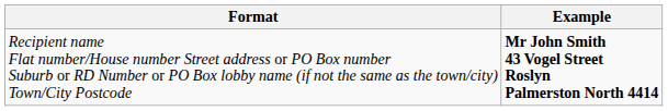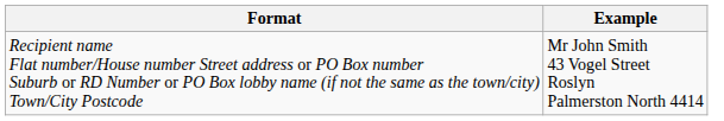row 2 | Example: bold -> normal
